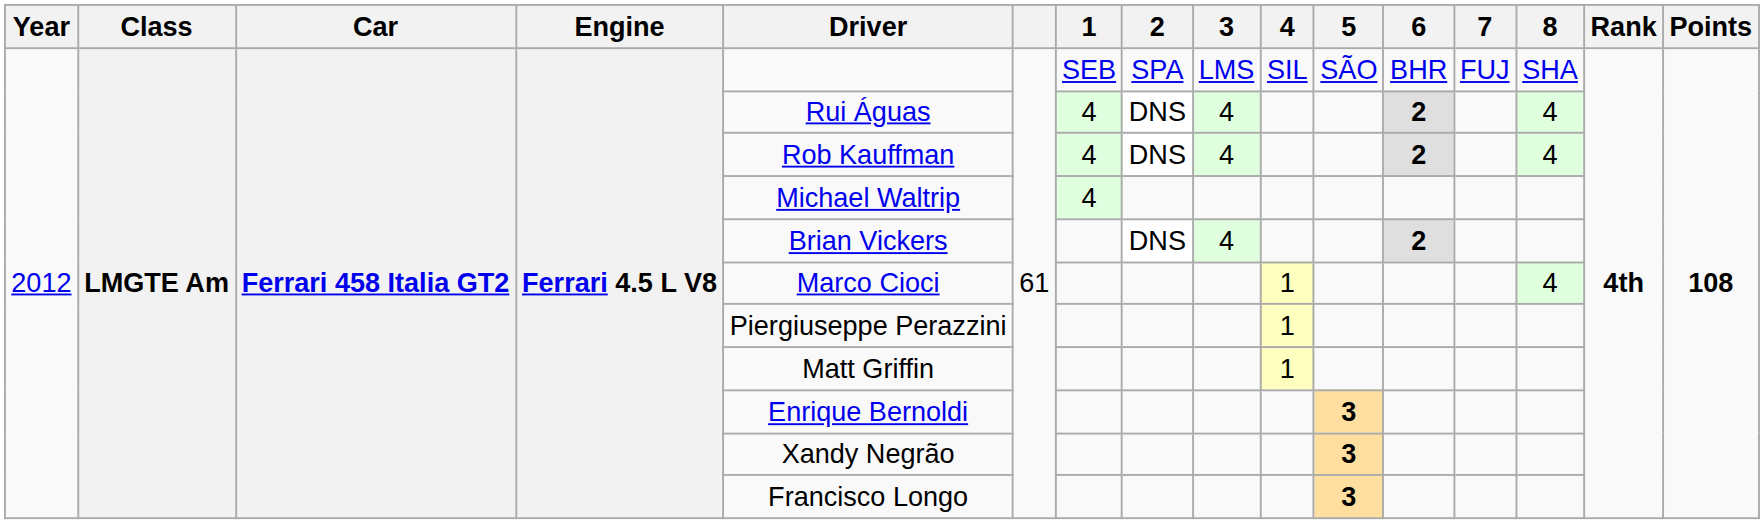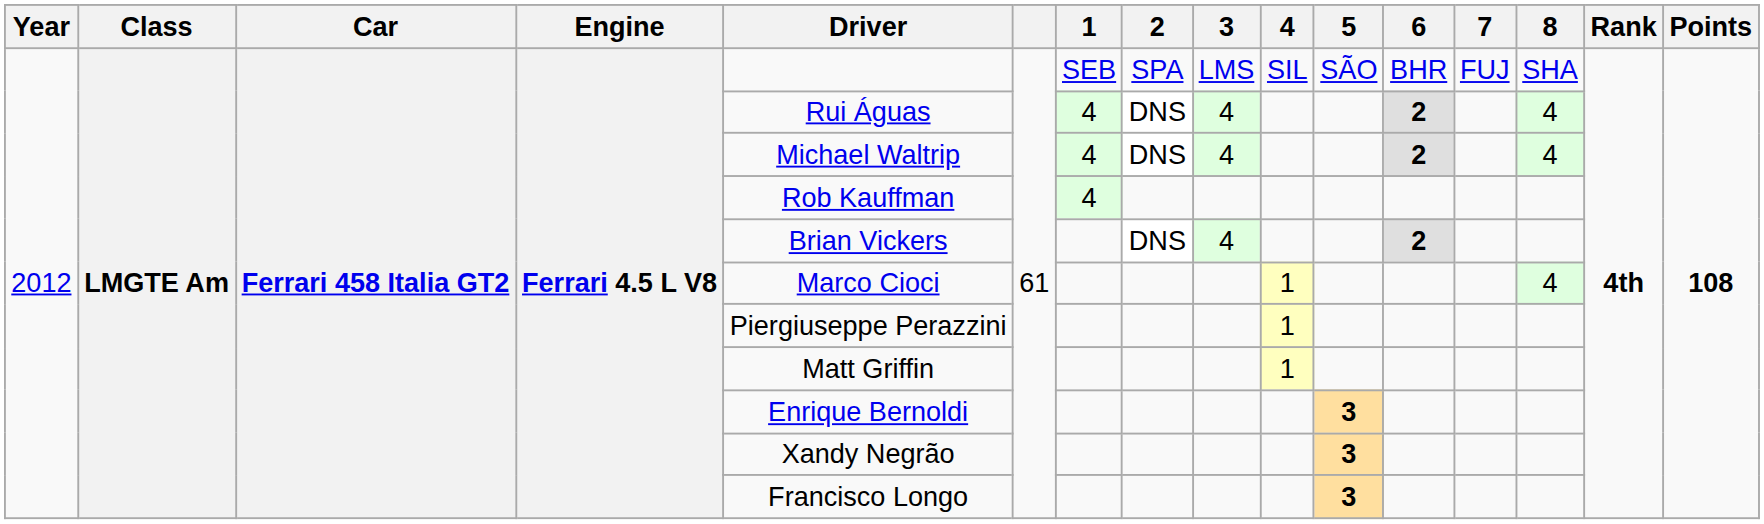row 4 | Driver: Rob Kauffman -> Michael Waltrip
row 5 | Driver: Michael Waltrip -> Rob Kauffman
